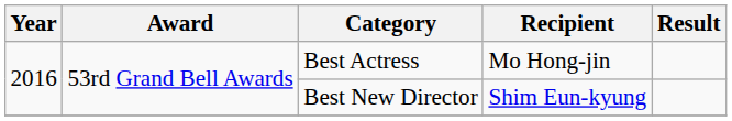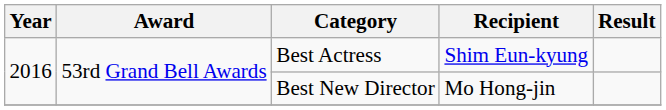Best Actress | Recipient: Mo Hong-jin -> Shim Eun-kyung
Best New Director | Recipient: Shim Eun-kyung -> Mo Hong-jin
